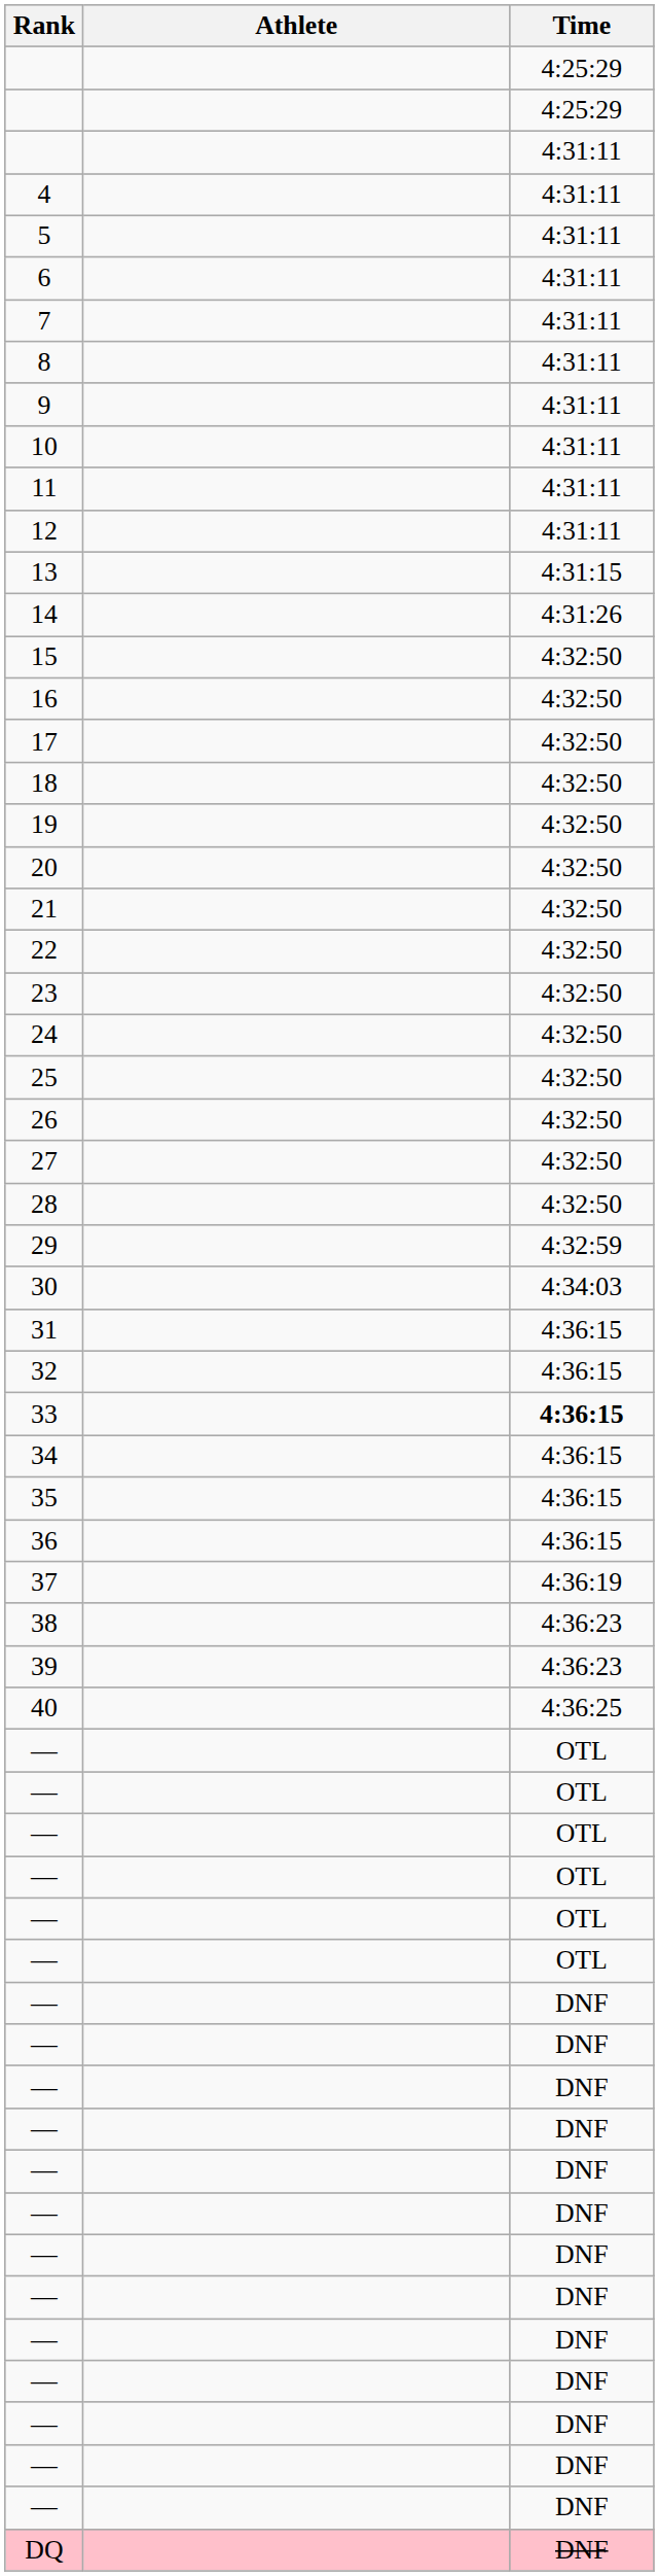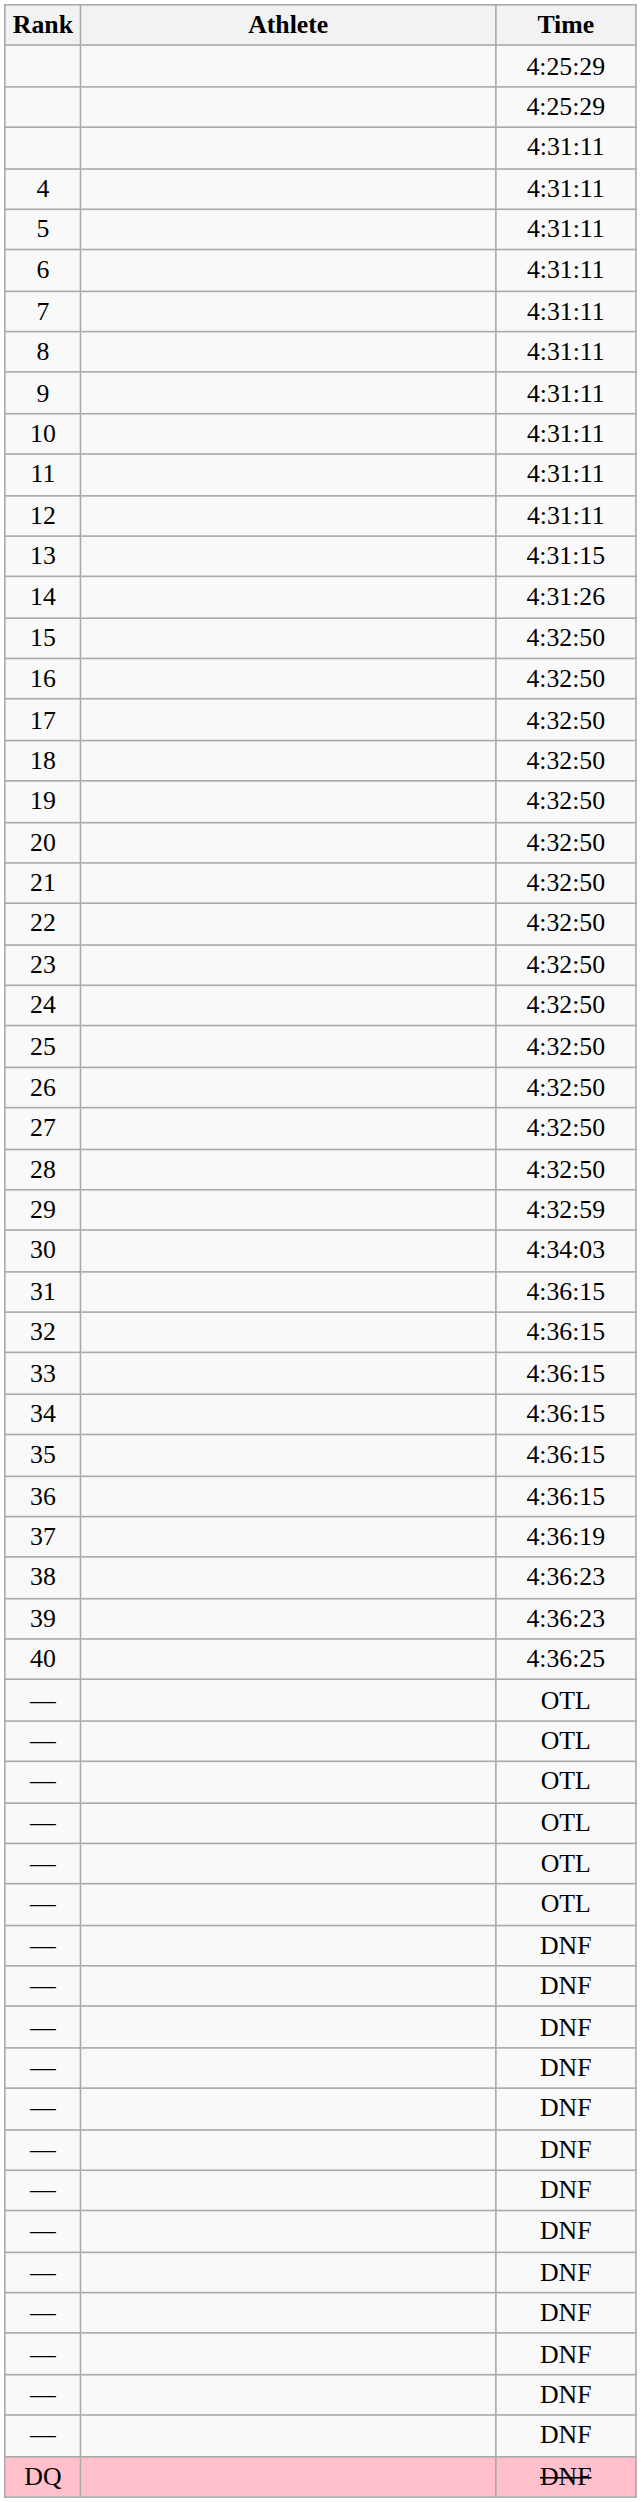33 | Time: bold -> normal
